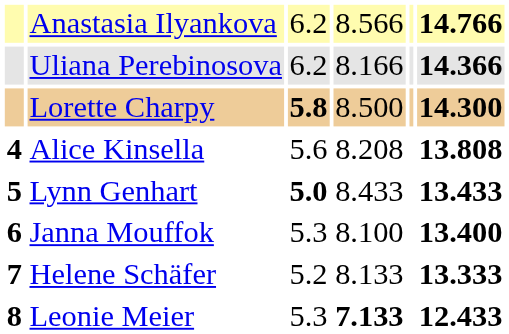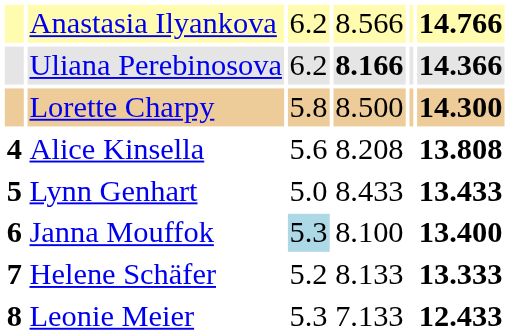Uliana Perebinosova | column 4: normal -> bold
Lorette Charpy | column 3: bold -> normal
Lynn Genhart | column 3: bold -> normal
Janna Mouffok | column 3: no background -> lightblue background
Leonie Meier | column 4: bold -> normal
